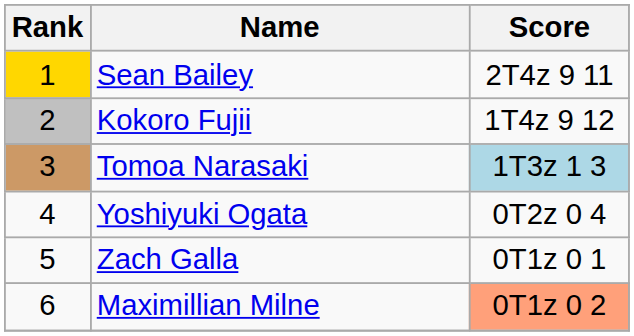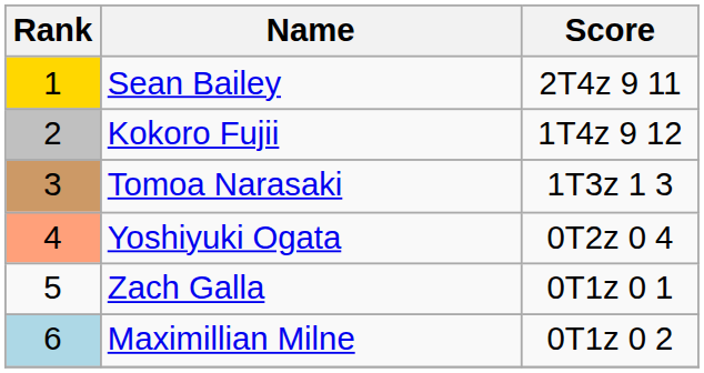Tomoa Narasaki | Score: lightblue background -> no background
Yoshiyuki Ogata | Rank: no background -> lightsalmon background
Maximillian Milne | Rank: no background -> lightblue background
Maximillian Milne | Score: lightsalmon background -> no background
